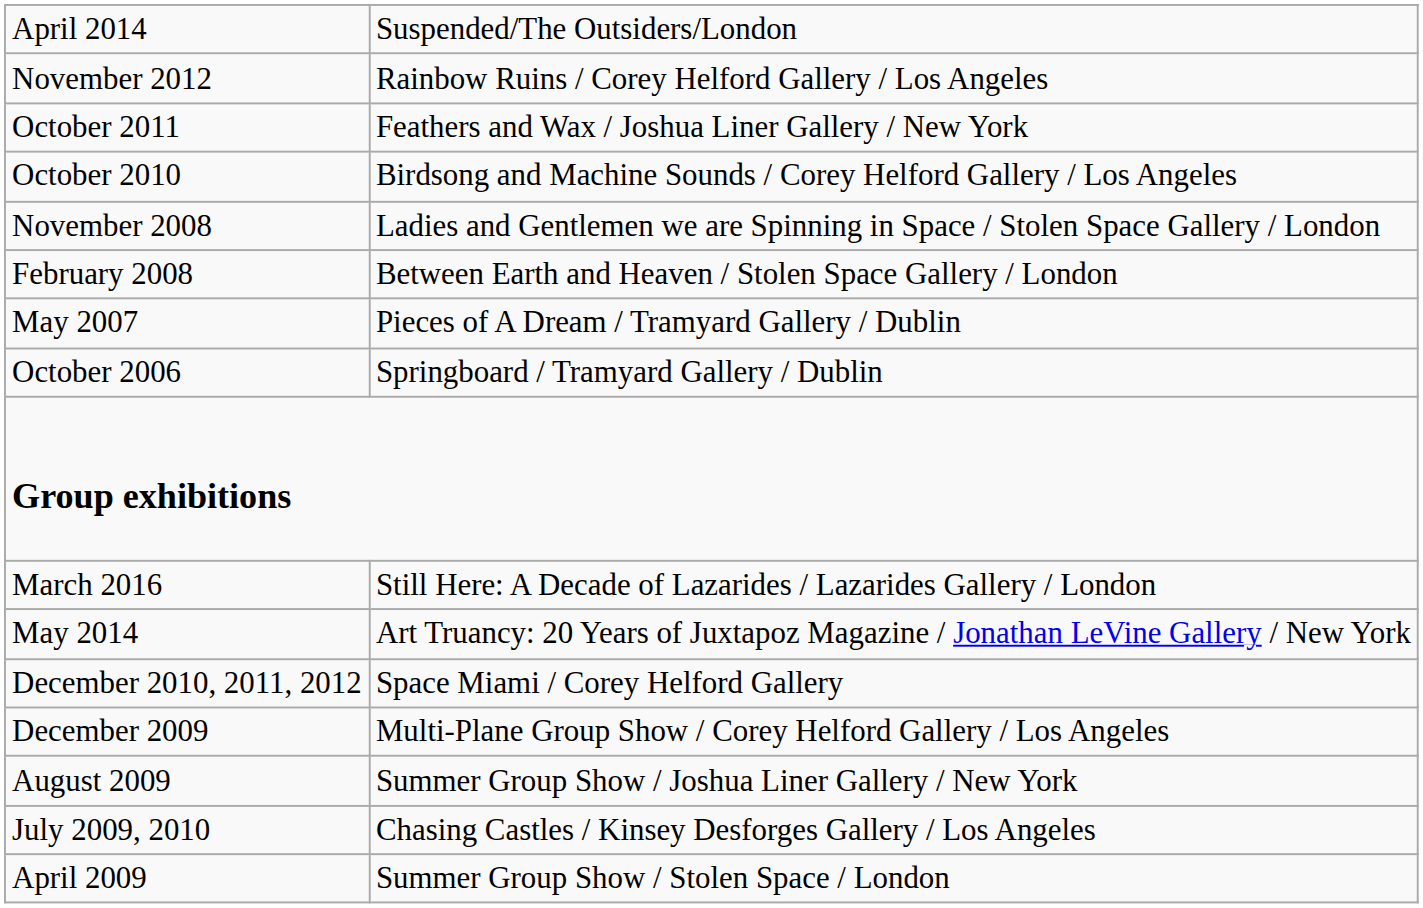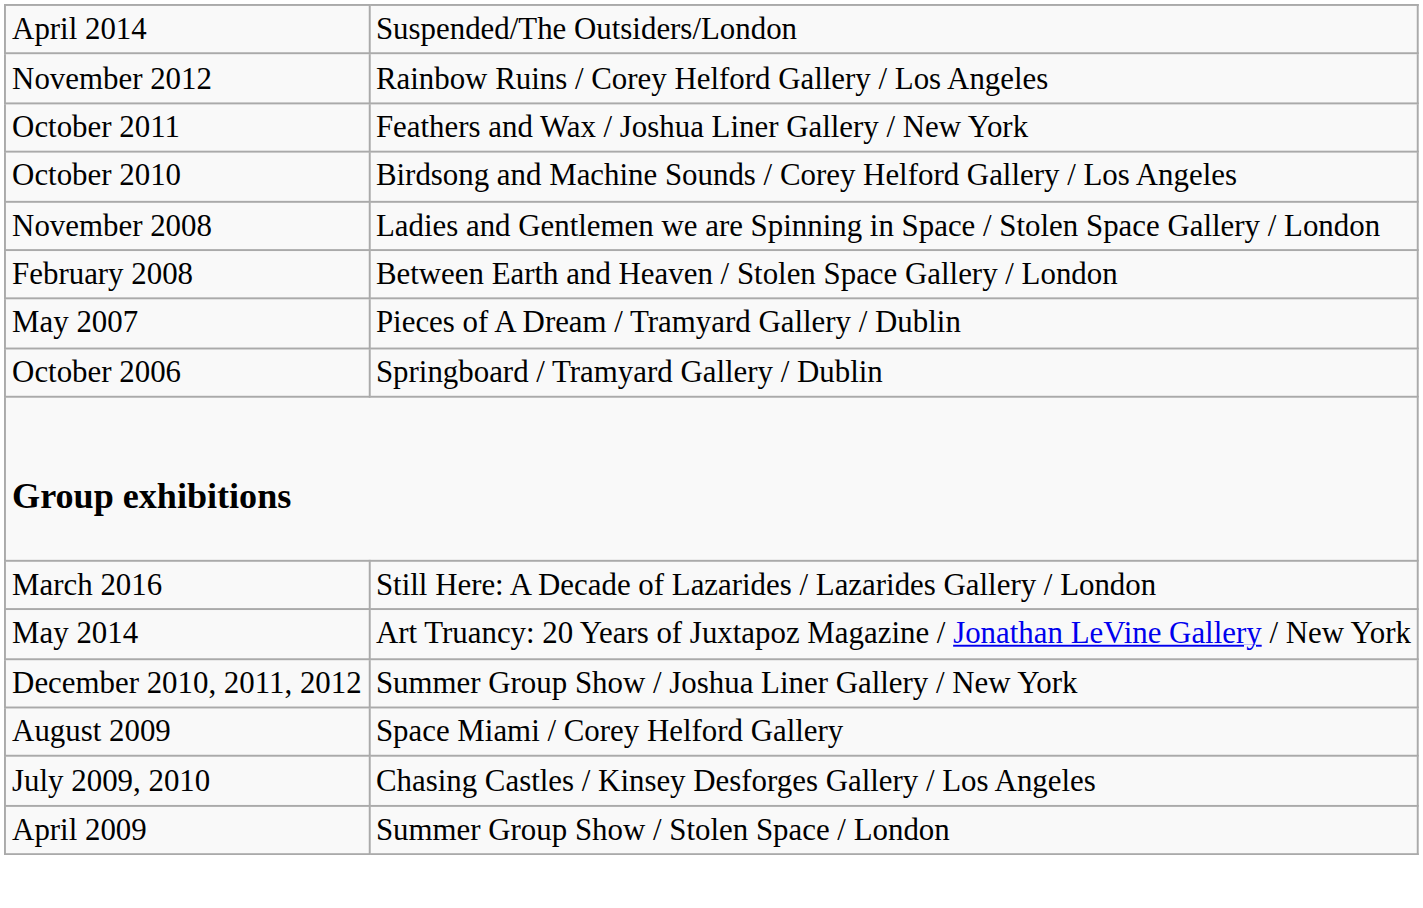December 2010, 2011, 2012 | column 2: Space Miami / Corey Helford Gallery -> Summer Group Show / Joshua Liner Gallery / New York
- row: December 2009 | Multi-Plane Group Show / Corey Helford Gallery / Los Angeles
August 2009 | column 2: Summer Group Show / Joshua Liner Gallery / New York -> Space Miami / Corey Helford Gallery
